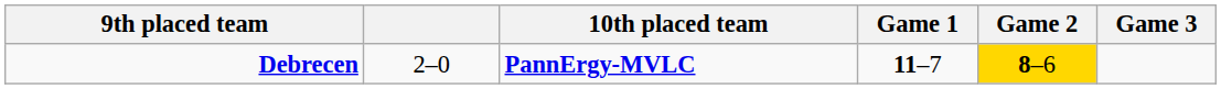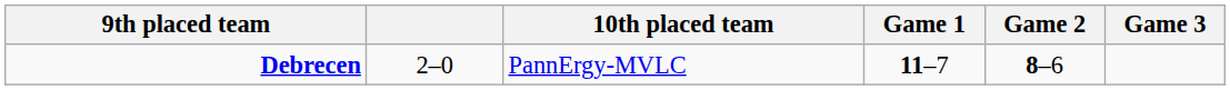Debrecen | 10th placed team: bold -> normal
Debrecen | Game 2: gold background -> no background
